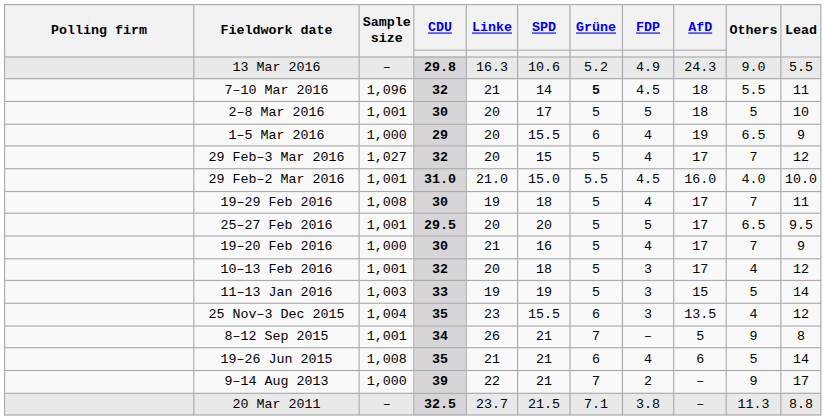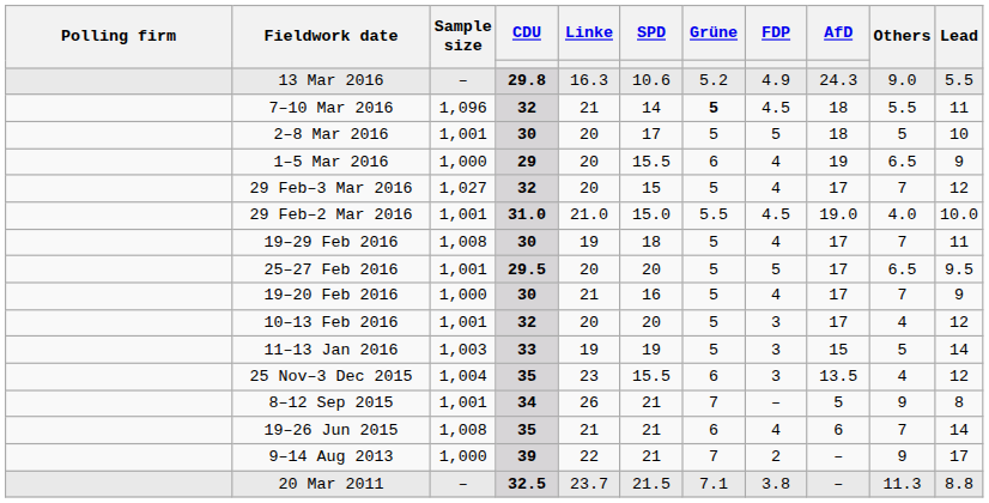29 Feb–2 Mar 2016 | AfD: 16.0 -> 19.0
10–13 Feb 2016 | SPD: 18 -> 20
19–26 Jun 2015 | Others: 5 -> 7
